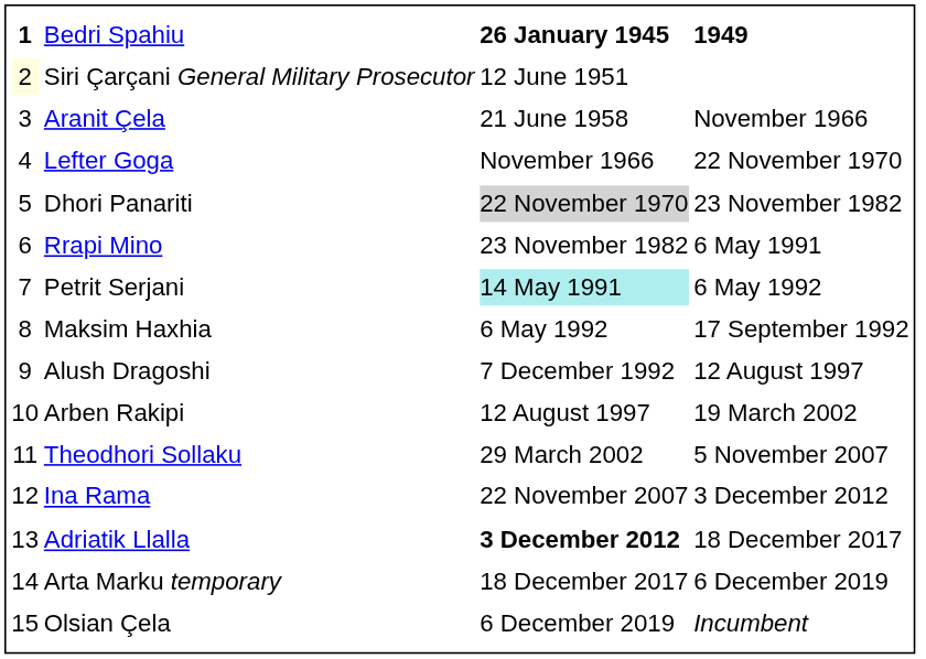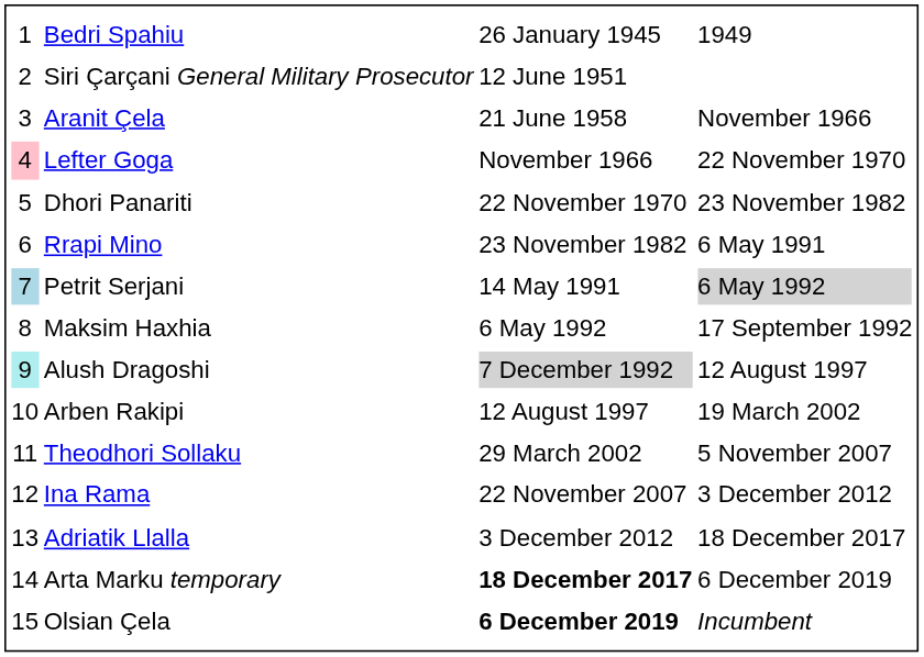Bedri Spahiu | column 1: bold -> normal
Bedri Spahiu | column 3: bold -> normal
Bedri Spahiu | column 4: bold -> normal
Siri Çarçani General Military Prosecutor | column 1: lightyellow background -> no background
Lefter Goga | column 1: no background -> pink background
Dhori Panariti | column 3: lightgrey background -> no background
Petrit Serjani | column 1: no background -> lightblue background
Petrit Serjani | column 3: paleturquoise background -> no background
Petrit Serjani | column 4: no background -> lightgrey background
Alush Dragoshi | column 1: no background -> paleturquoise background
Alush Dragoshi | column 3: no background -> lightgrey background
Adriatik Llalla | column 3: bold -> normal
Arta Marku temporary | column 3: normal -> bold
Olsian Çela | column 3: normal -> bold
